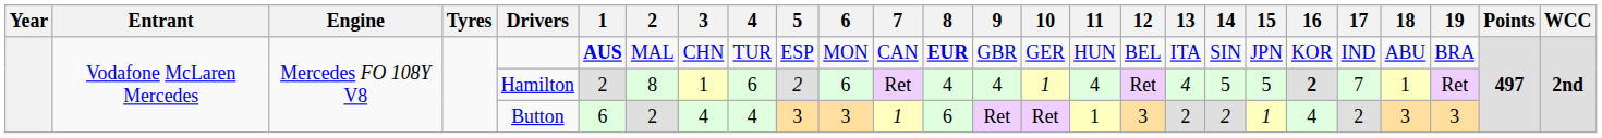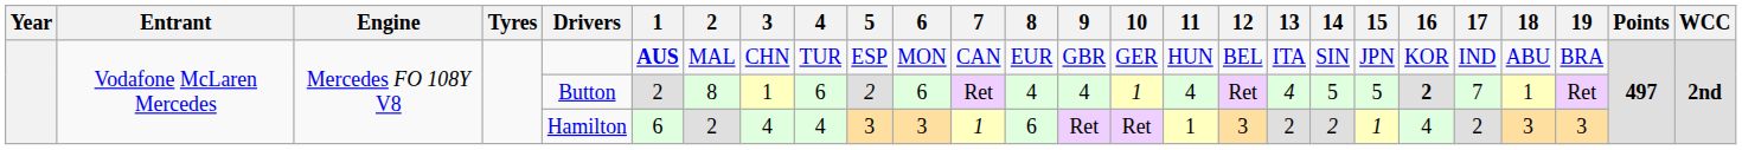row 2 | 8: bold -> normal
row 3 | Drivers: Hamilton -> Button
row 4 | Drivers: Button -> Hamilton
